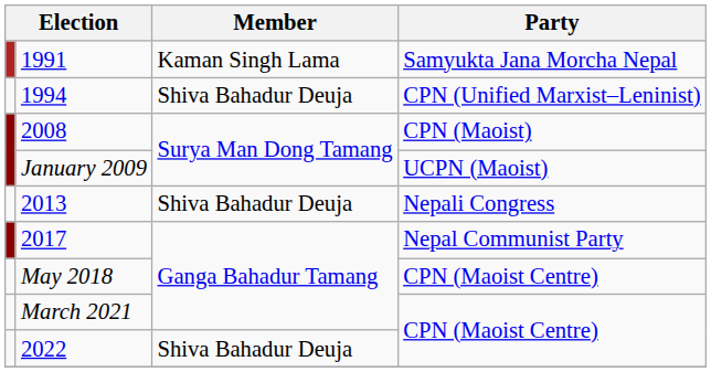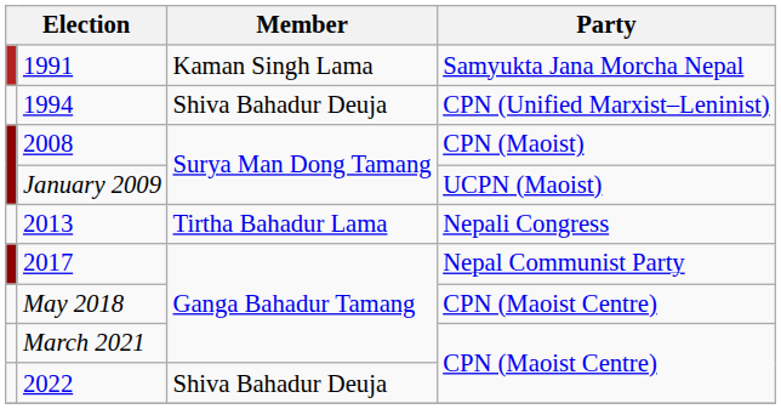2013 | Member: Shiva Bahadur Deuja -> Tirtha Bahadur Lama
